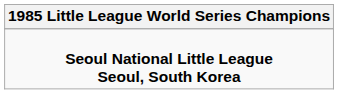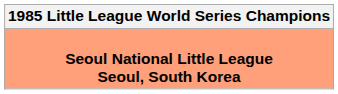row 2 | column 1: no background -> lightsalmon background
